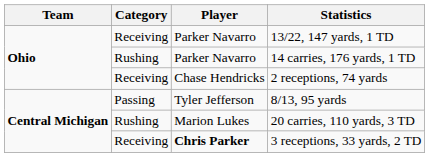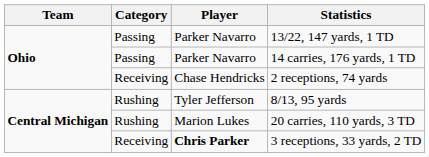13/22, 147 yards, 1 TD | Category: Receiving -> Passing
14 carries, 176 yards, 1 TD | Category: Rushing -> Passing
8/13, 95 yards | Category: Passing -> Rushing
